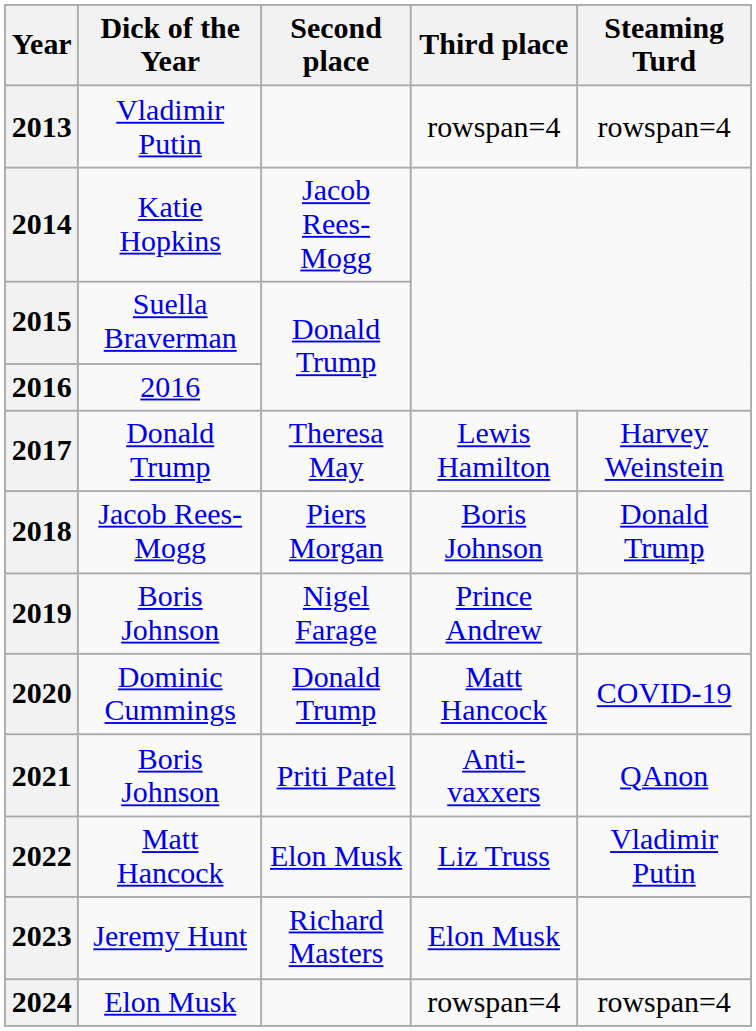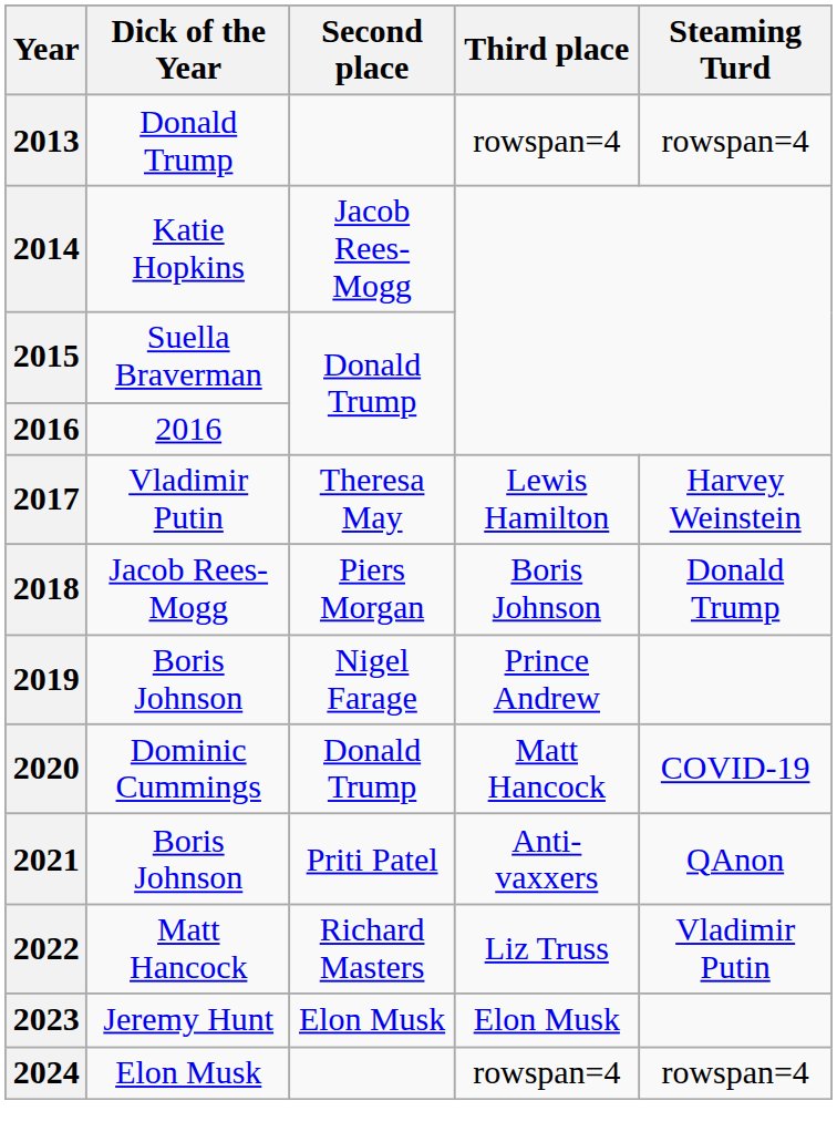2013 | Dick of the Year: Vladimir Putin -> Donald Trump
2017 | Dick of the Year: Donald Trump -> Vladimir Putin
2022 | Second place: Elon Musk -> Richard Masters
2023 | Second place: Richard Masters -> Elon Musk
